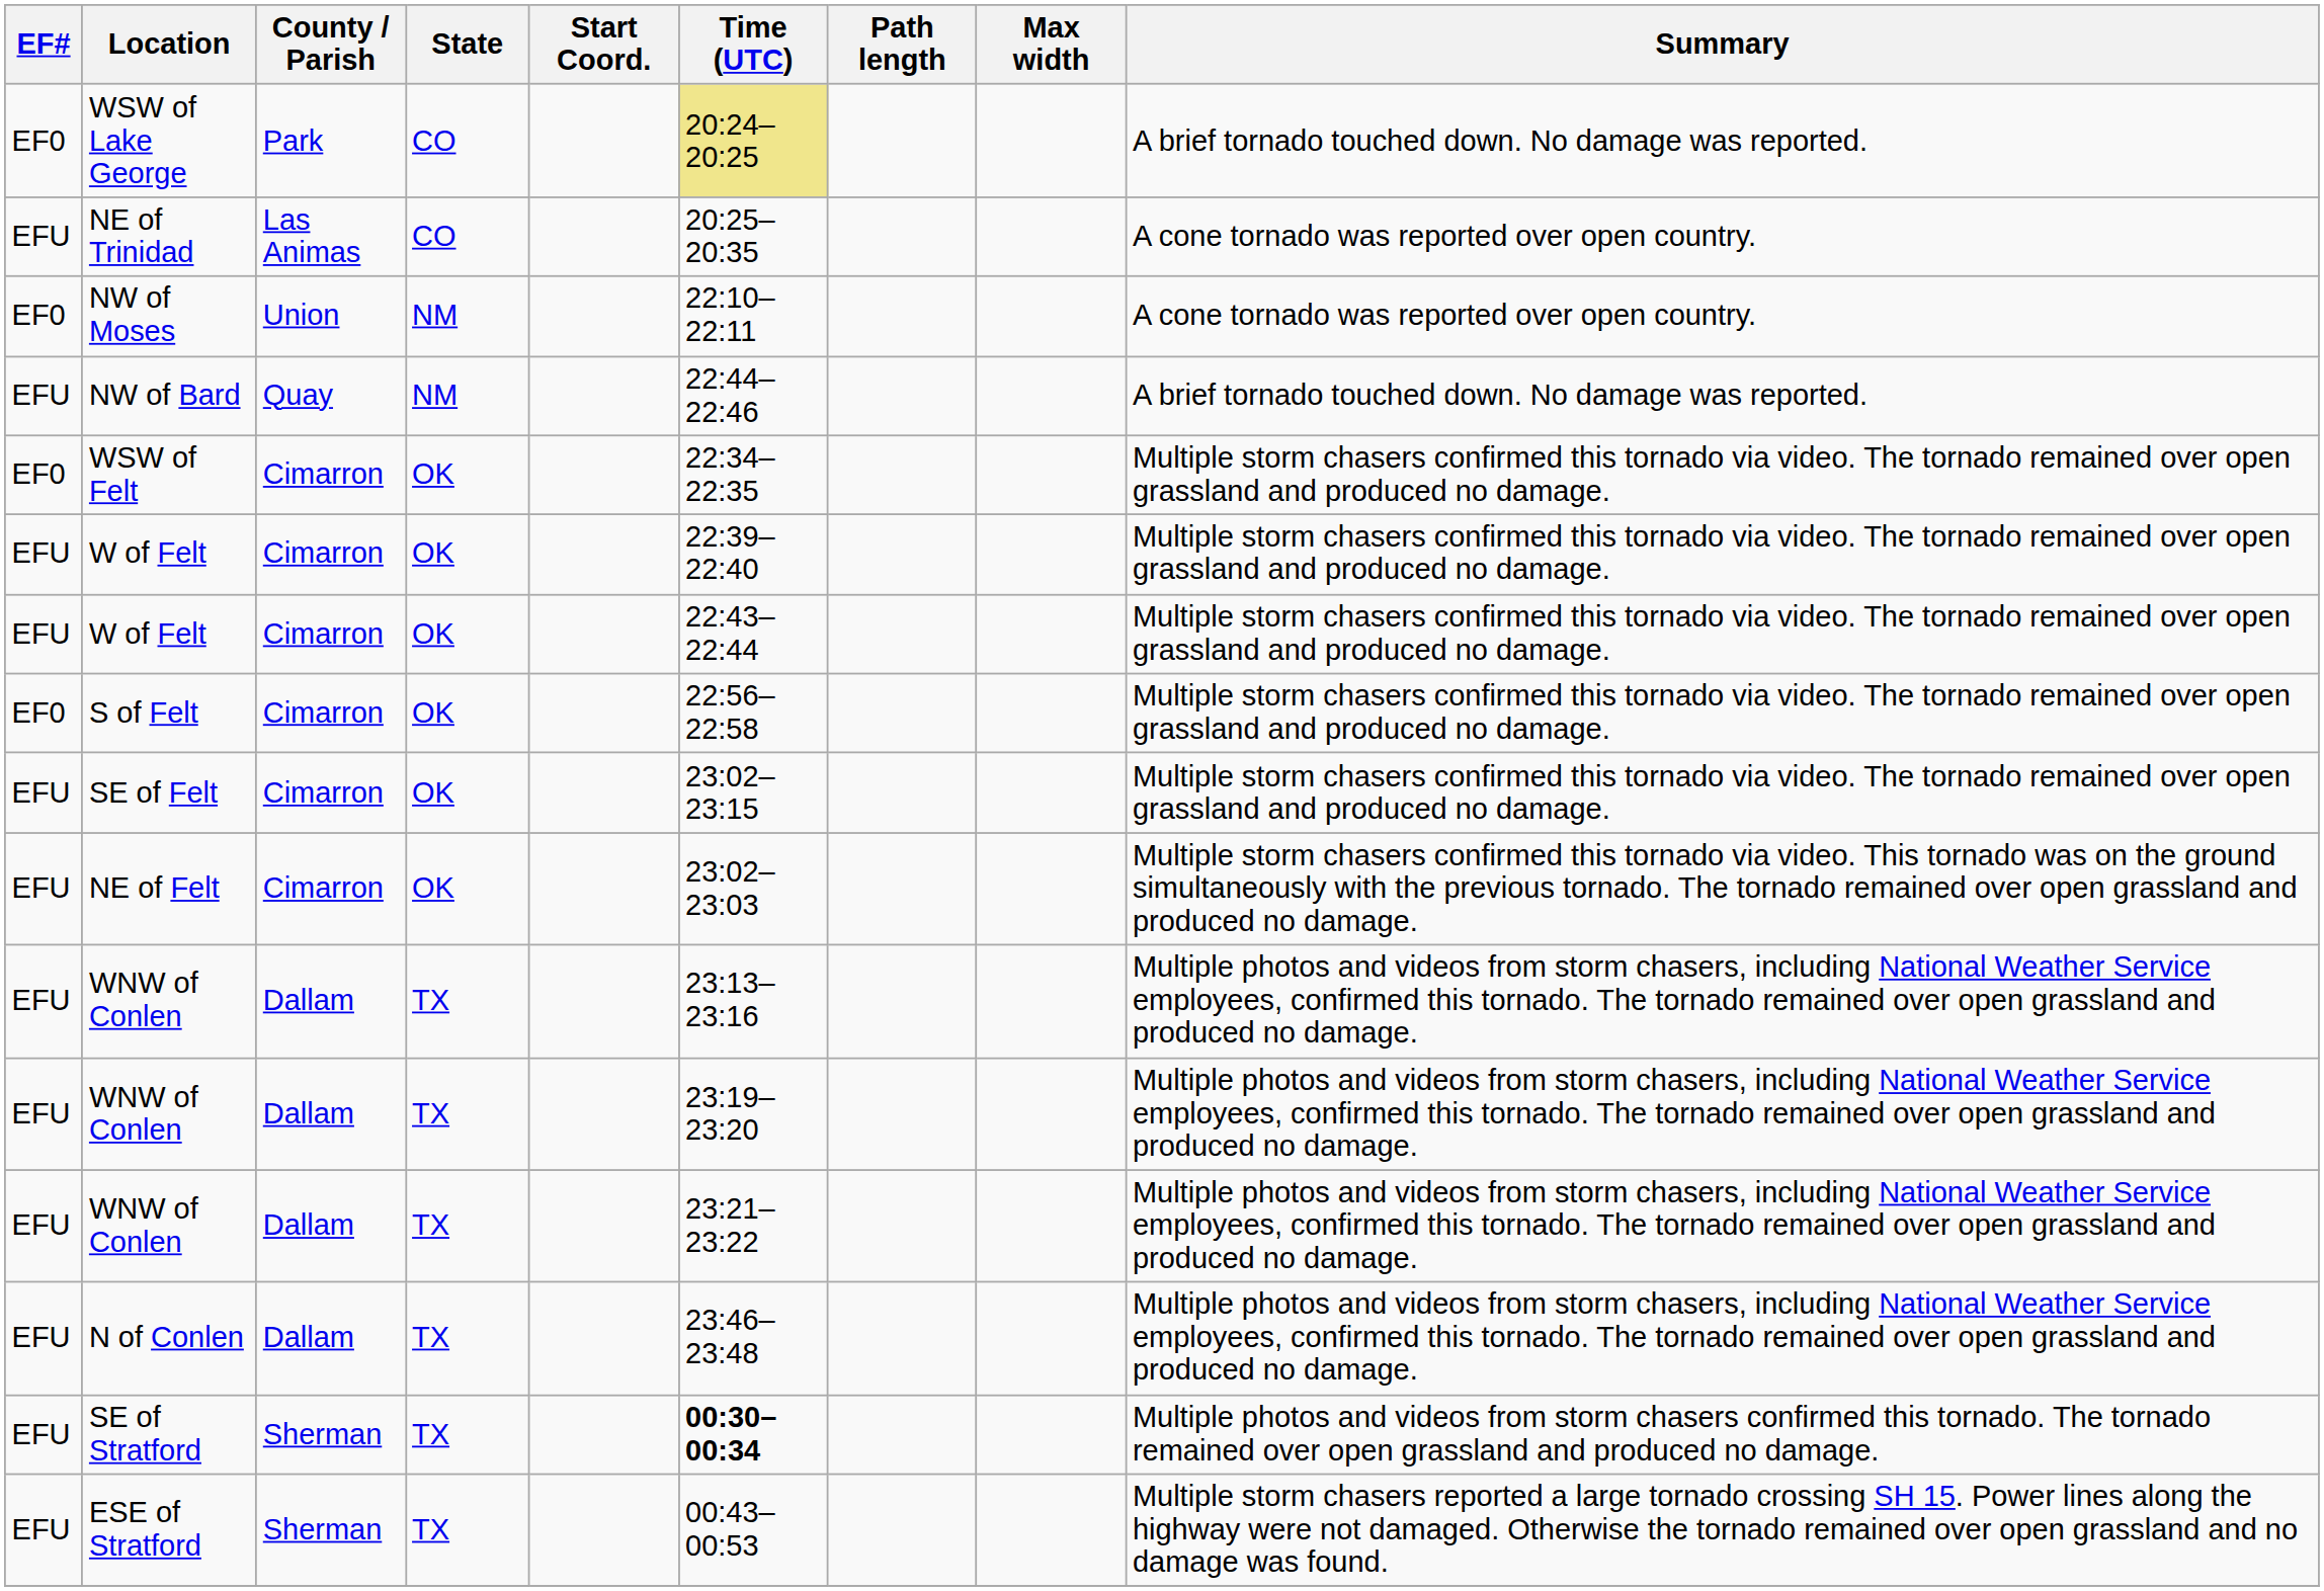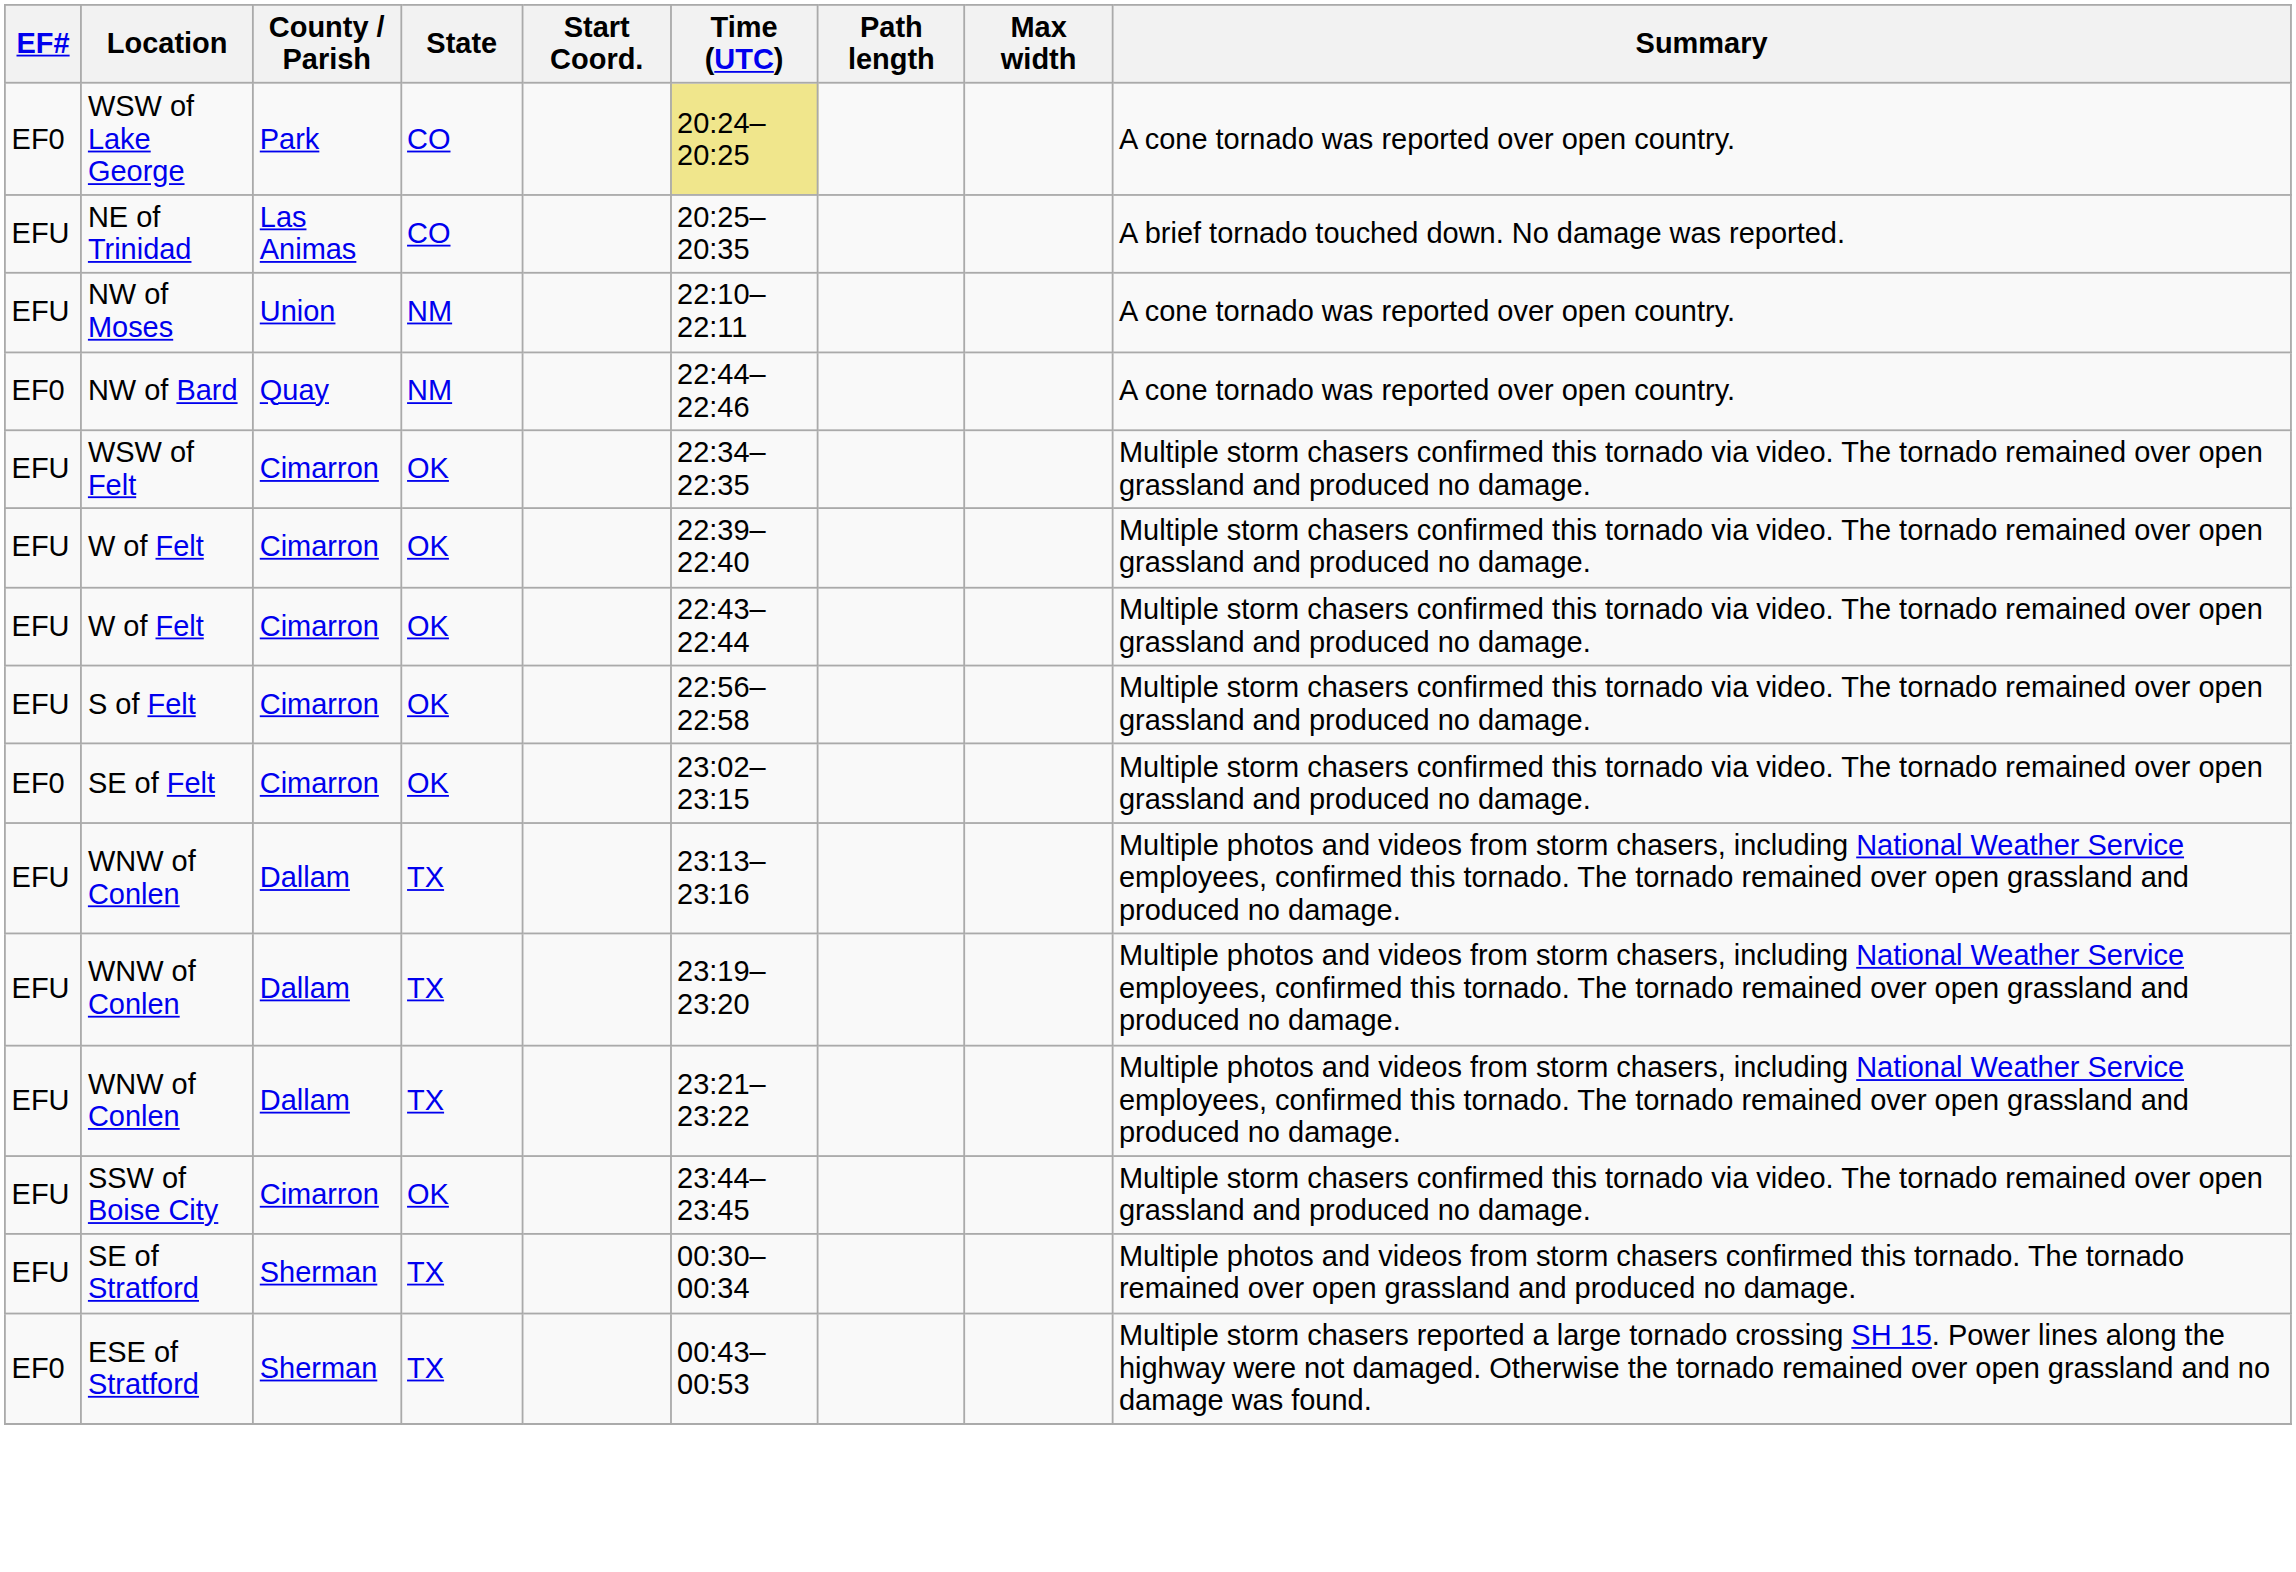WSW of Lake George | Summary: A brief tornado touched down. No damage was reported. -> A cone tornado was reported over open country.
NE of Trinidad | Summary: A cone tornado was reported over open country. -> A brief tornado touched down. No damage was reported.
NW of Moses | EF#: EF0 -> EFU
NW of Bard | EF#: EFU -> EF0
NW of Bard | Summary: A brief tornado touched down. No damage was reported. -> A cone tornado was reported over open country.
WSW of Felt | EF#: EF0 -> EFU
S of Felt | EF#: EF0 -> EFU
SE of Felt | EF#: EFU -> EF0
- row: EFU | NE of Felt | Cimarron | OK | 23:02–23:03 | Multiple storm chasers confirmed this tornado via video. This tornado was on the ground simultaneously with the previous tornado. The tornado remained over open grassland and produced no damage.
+ row: EFU | SSW of Boise City | Cimarron | OK | 23:44–23:45 | Multiple storm chasers confirmed this tornado via video. The tornado remained over open grassland and produced no damage.
- row: EFU | N of Conlen | Dallam | TX | 23:46–23:48 | Multiple photos and videos from storm chasers, including National Weather Service employees, confirmed this tornado. The tornado remained over open grassland and produced no damage.
SE of Stratford | Time (UTC): bold -> normal
ESE of Stratford | EF#: EFU -> EF0
